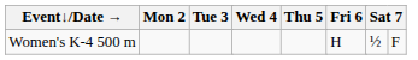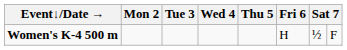Women's K-4 500 m | Event↓/Date →: normal -> bold
